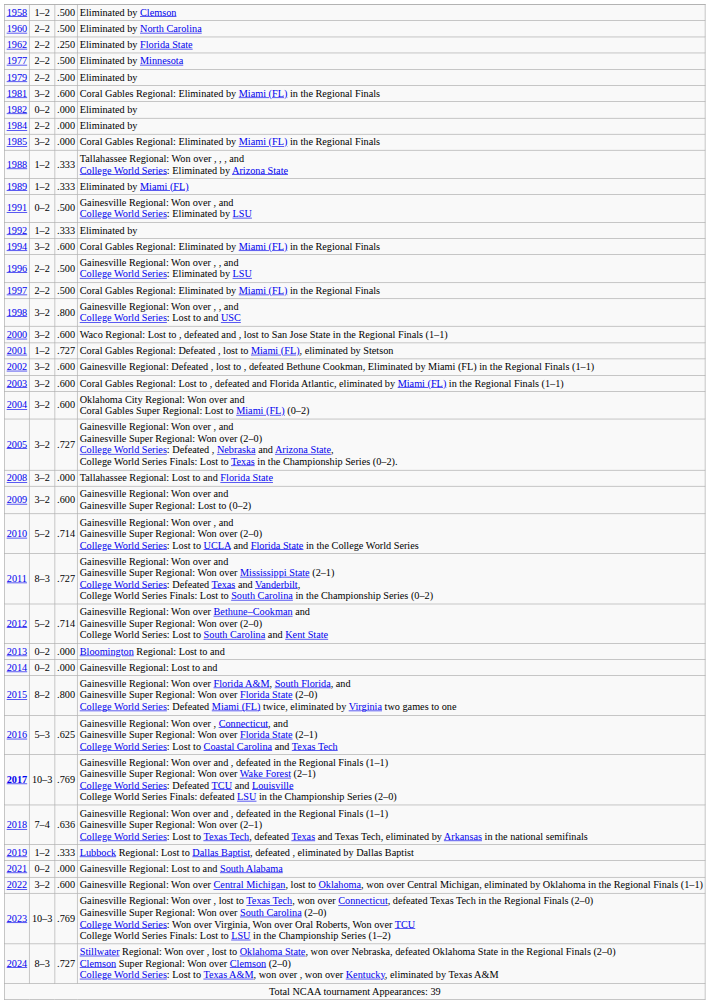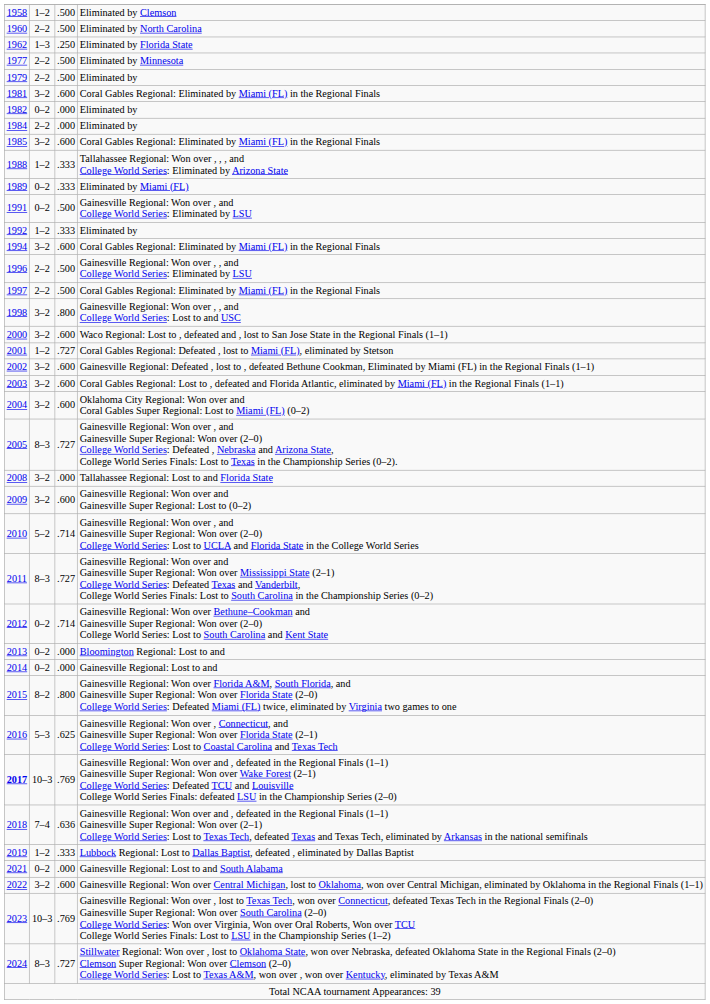1962 | column 2: 2–2 -> 1–3
1985 | column 3: .000 -> .600
1989 | column 2: 1–2 -> 0–2
2005 | column 2: 3–2 -> 8–3
2012 | column 2: 5–2 -> 0–2
